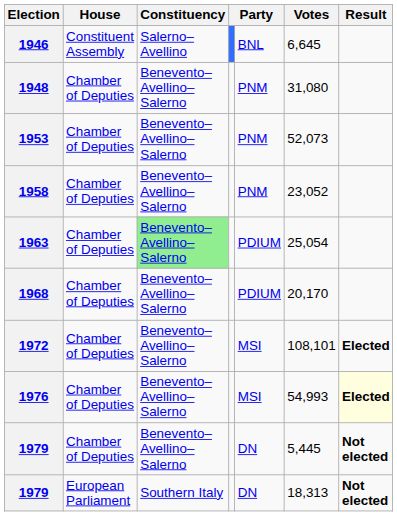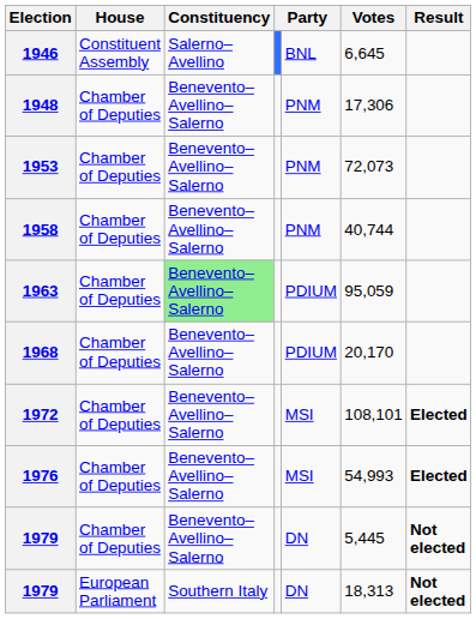1948 | Votes: 31,080 -> 17,306
1953 | Votes: 52,073 -> 72,073
1958 | Votes: 23,052 -> 40,744
1963 | Votes: 25,054 -> 95,059
1976 | Result: lightyellow background -> no background
